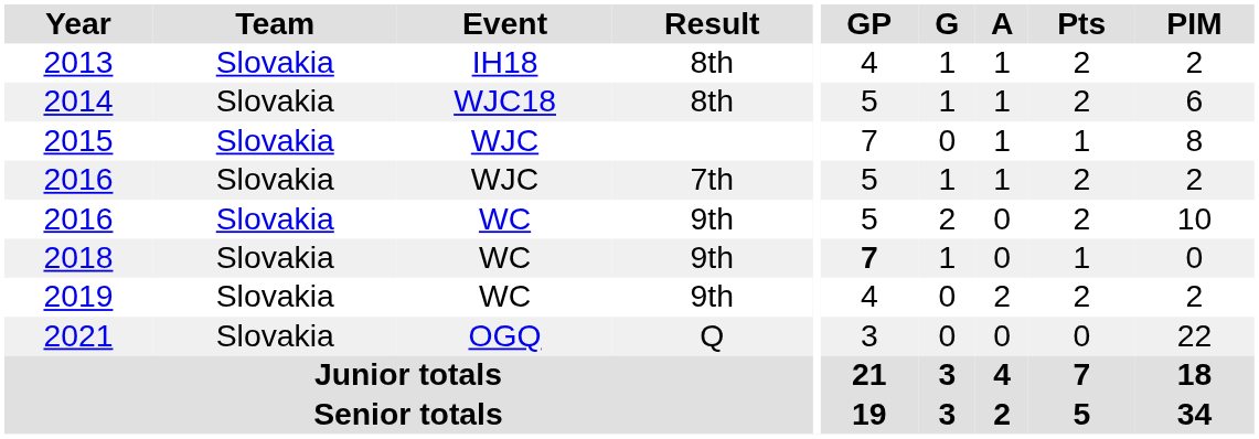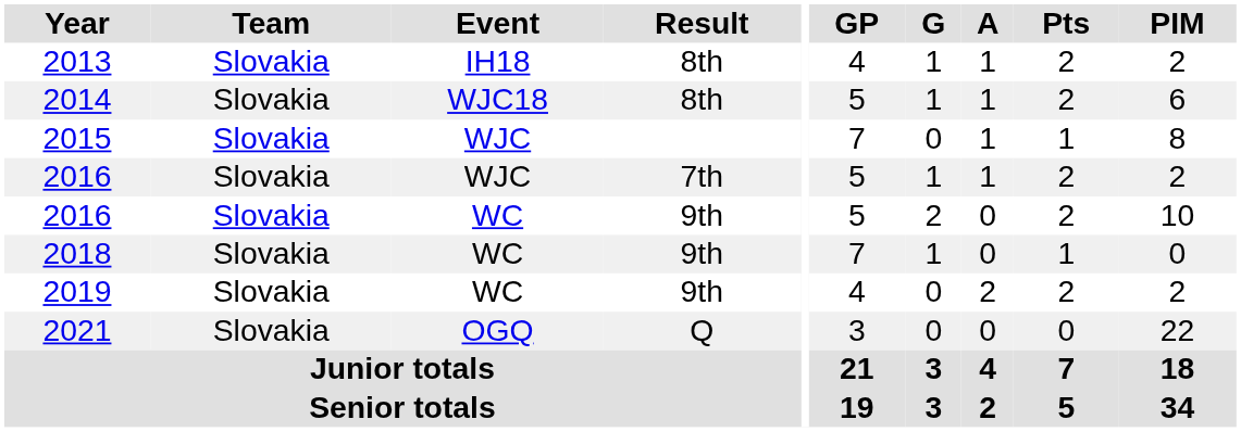2018 | GP: bold -> normal
